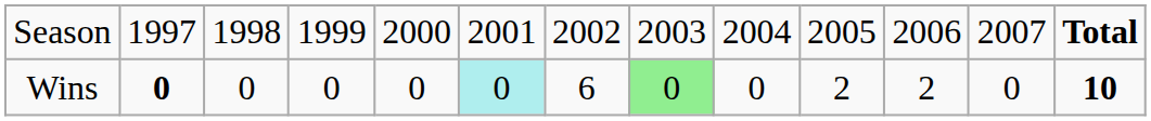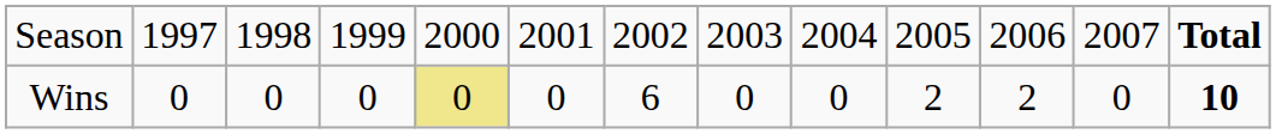Wins | column 2: bold -> normal
Wins | column 5: no background -> khaki background
Wins | column 6: paleturquoise background -> no background
Wins | column 8: lightgreen background -> no background
